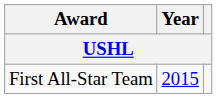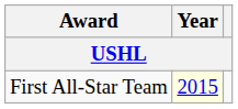row 3 | Year: no background -> lightyellow background
